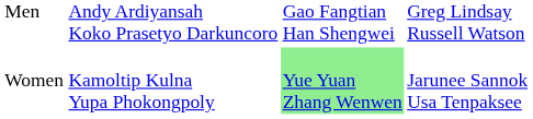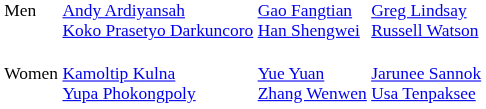Women | column 3: lightgreen background -> no background
